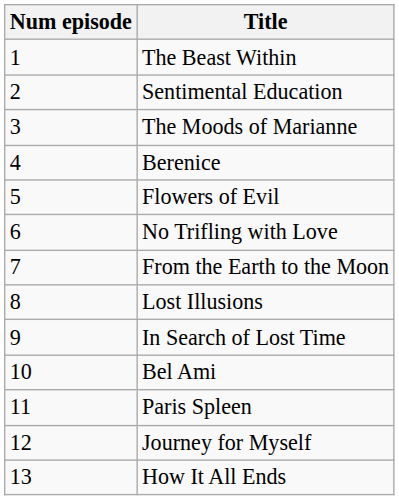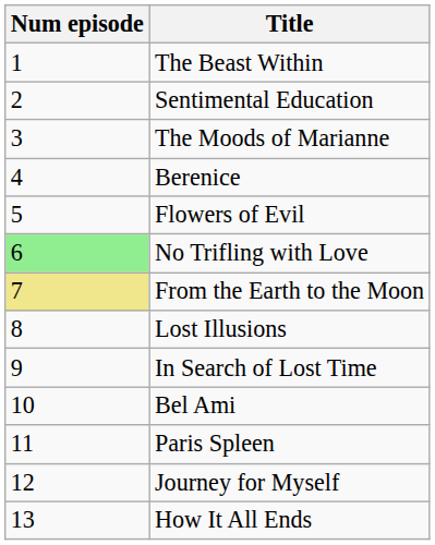No Trifling with Love | Num episode: no background -> lightgreen background
From the Earth to the Moon | Num episode: no background -> khaki background
